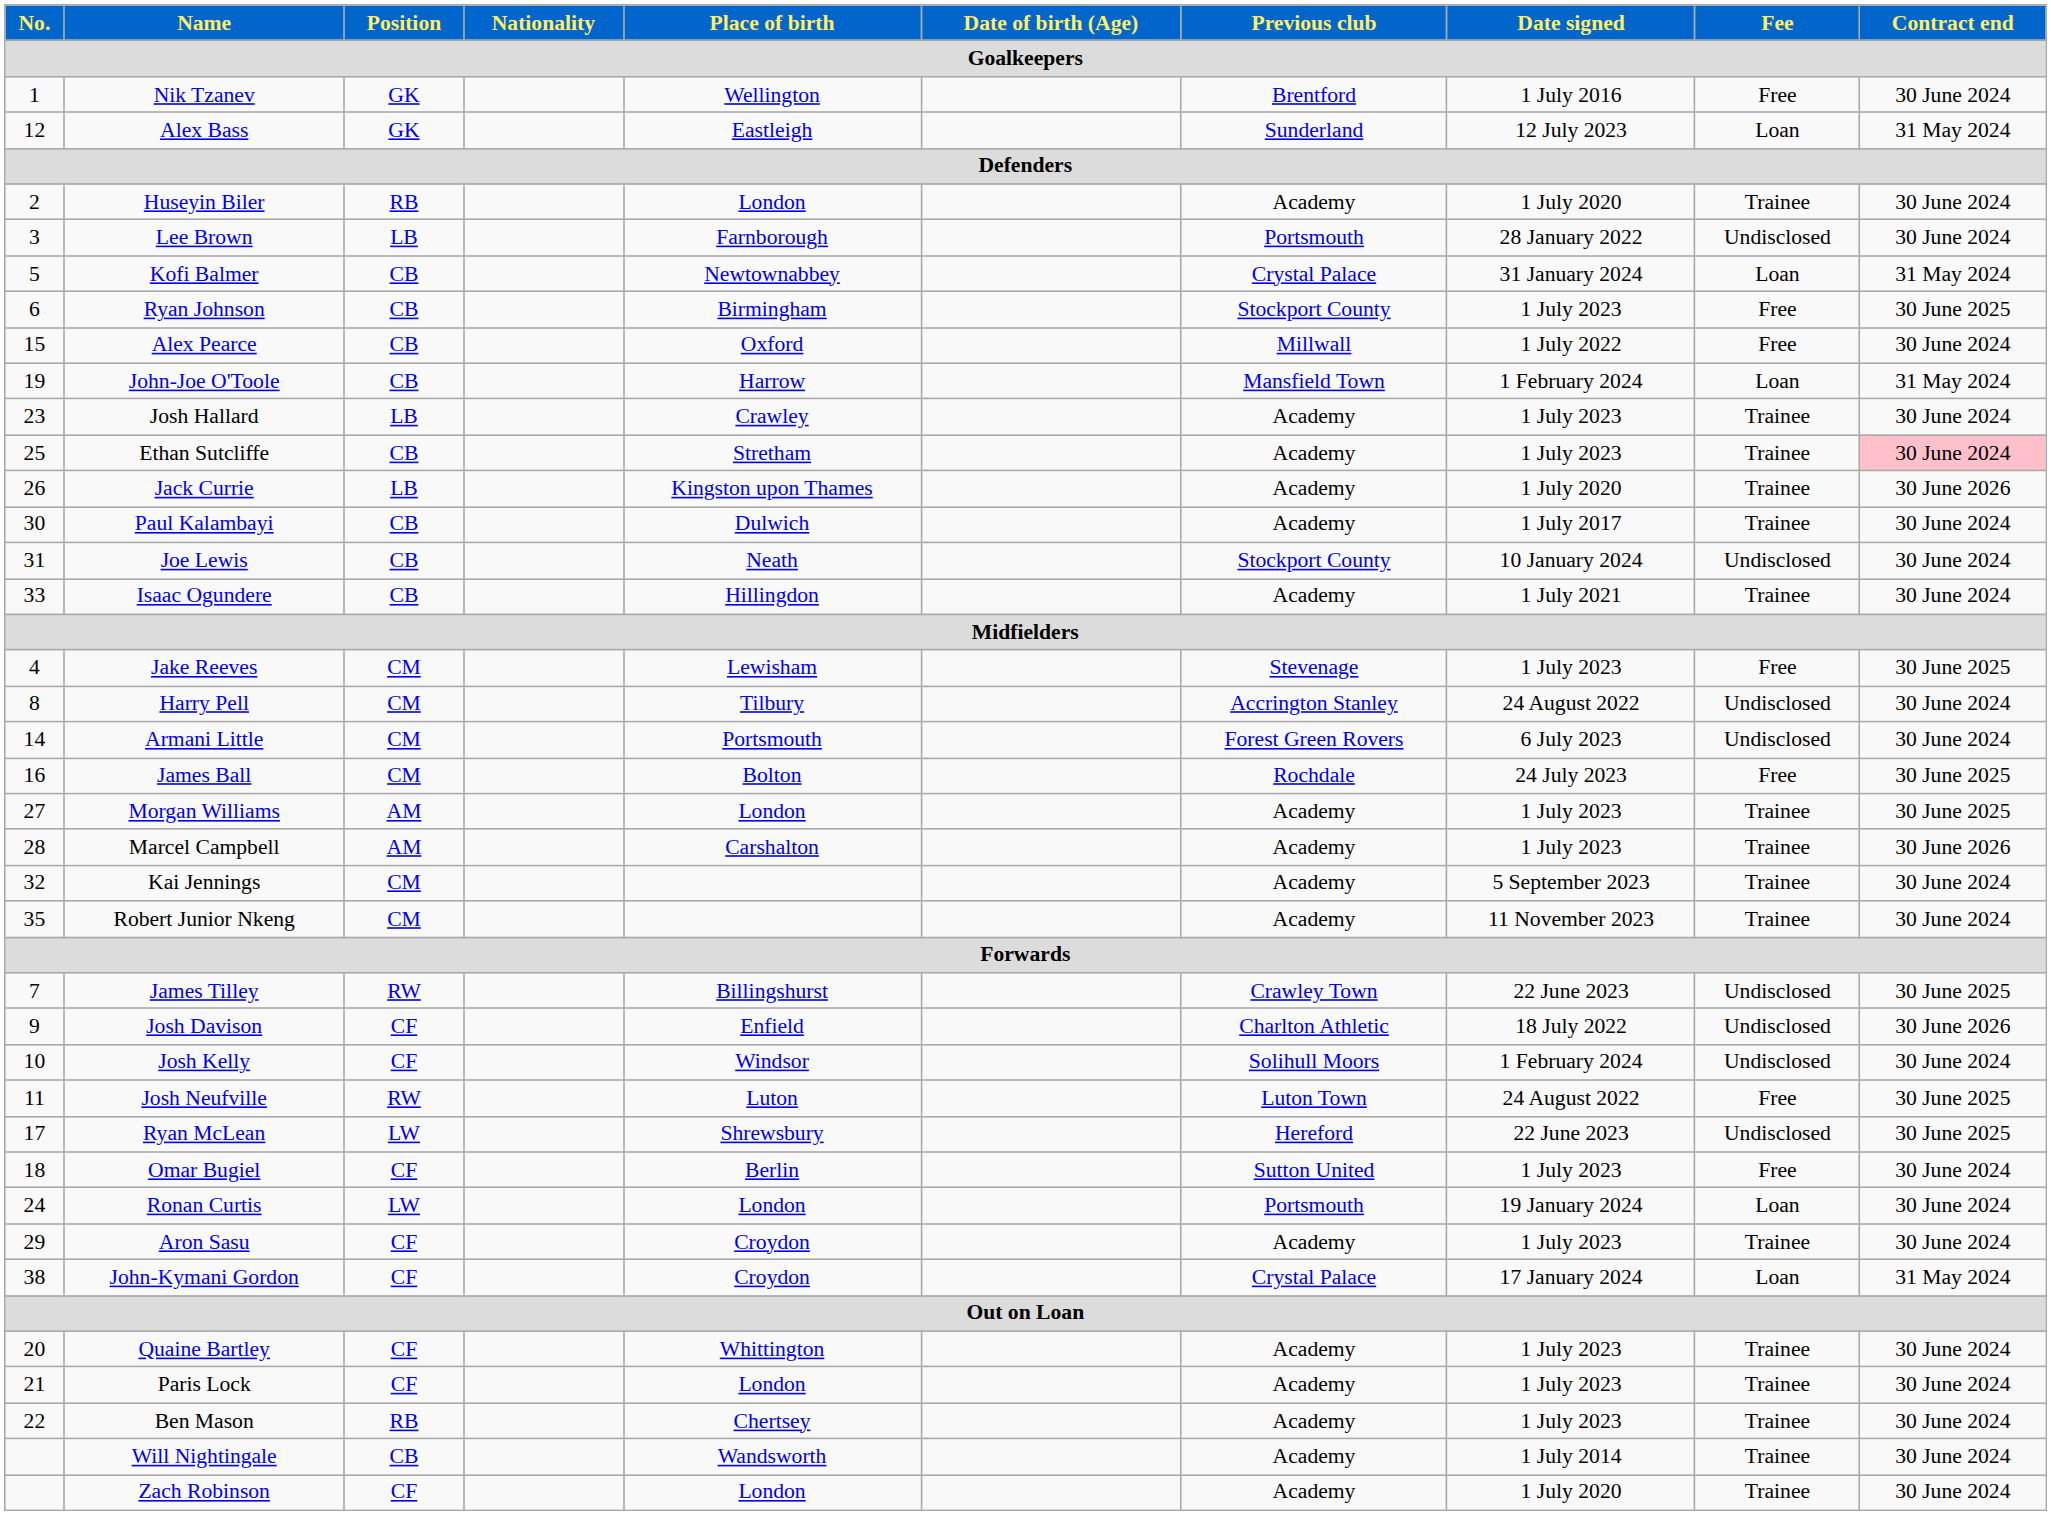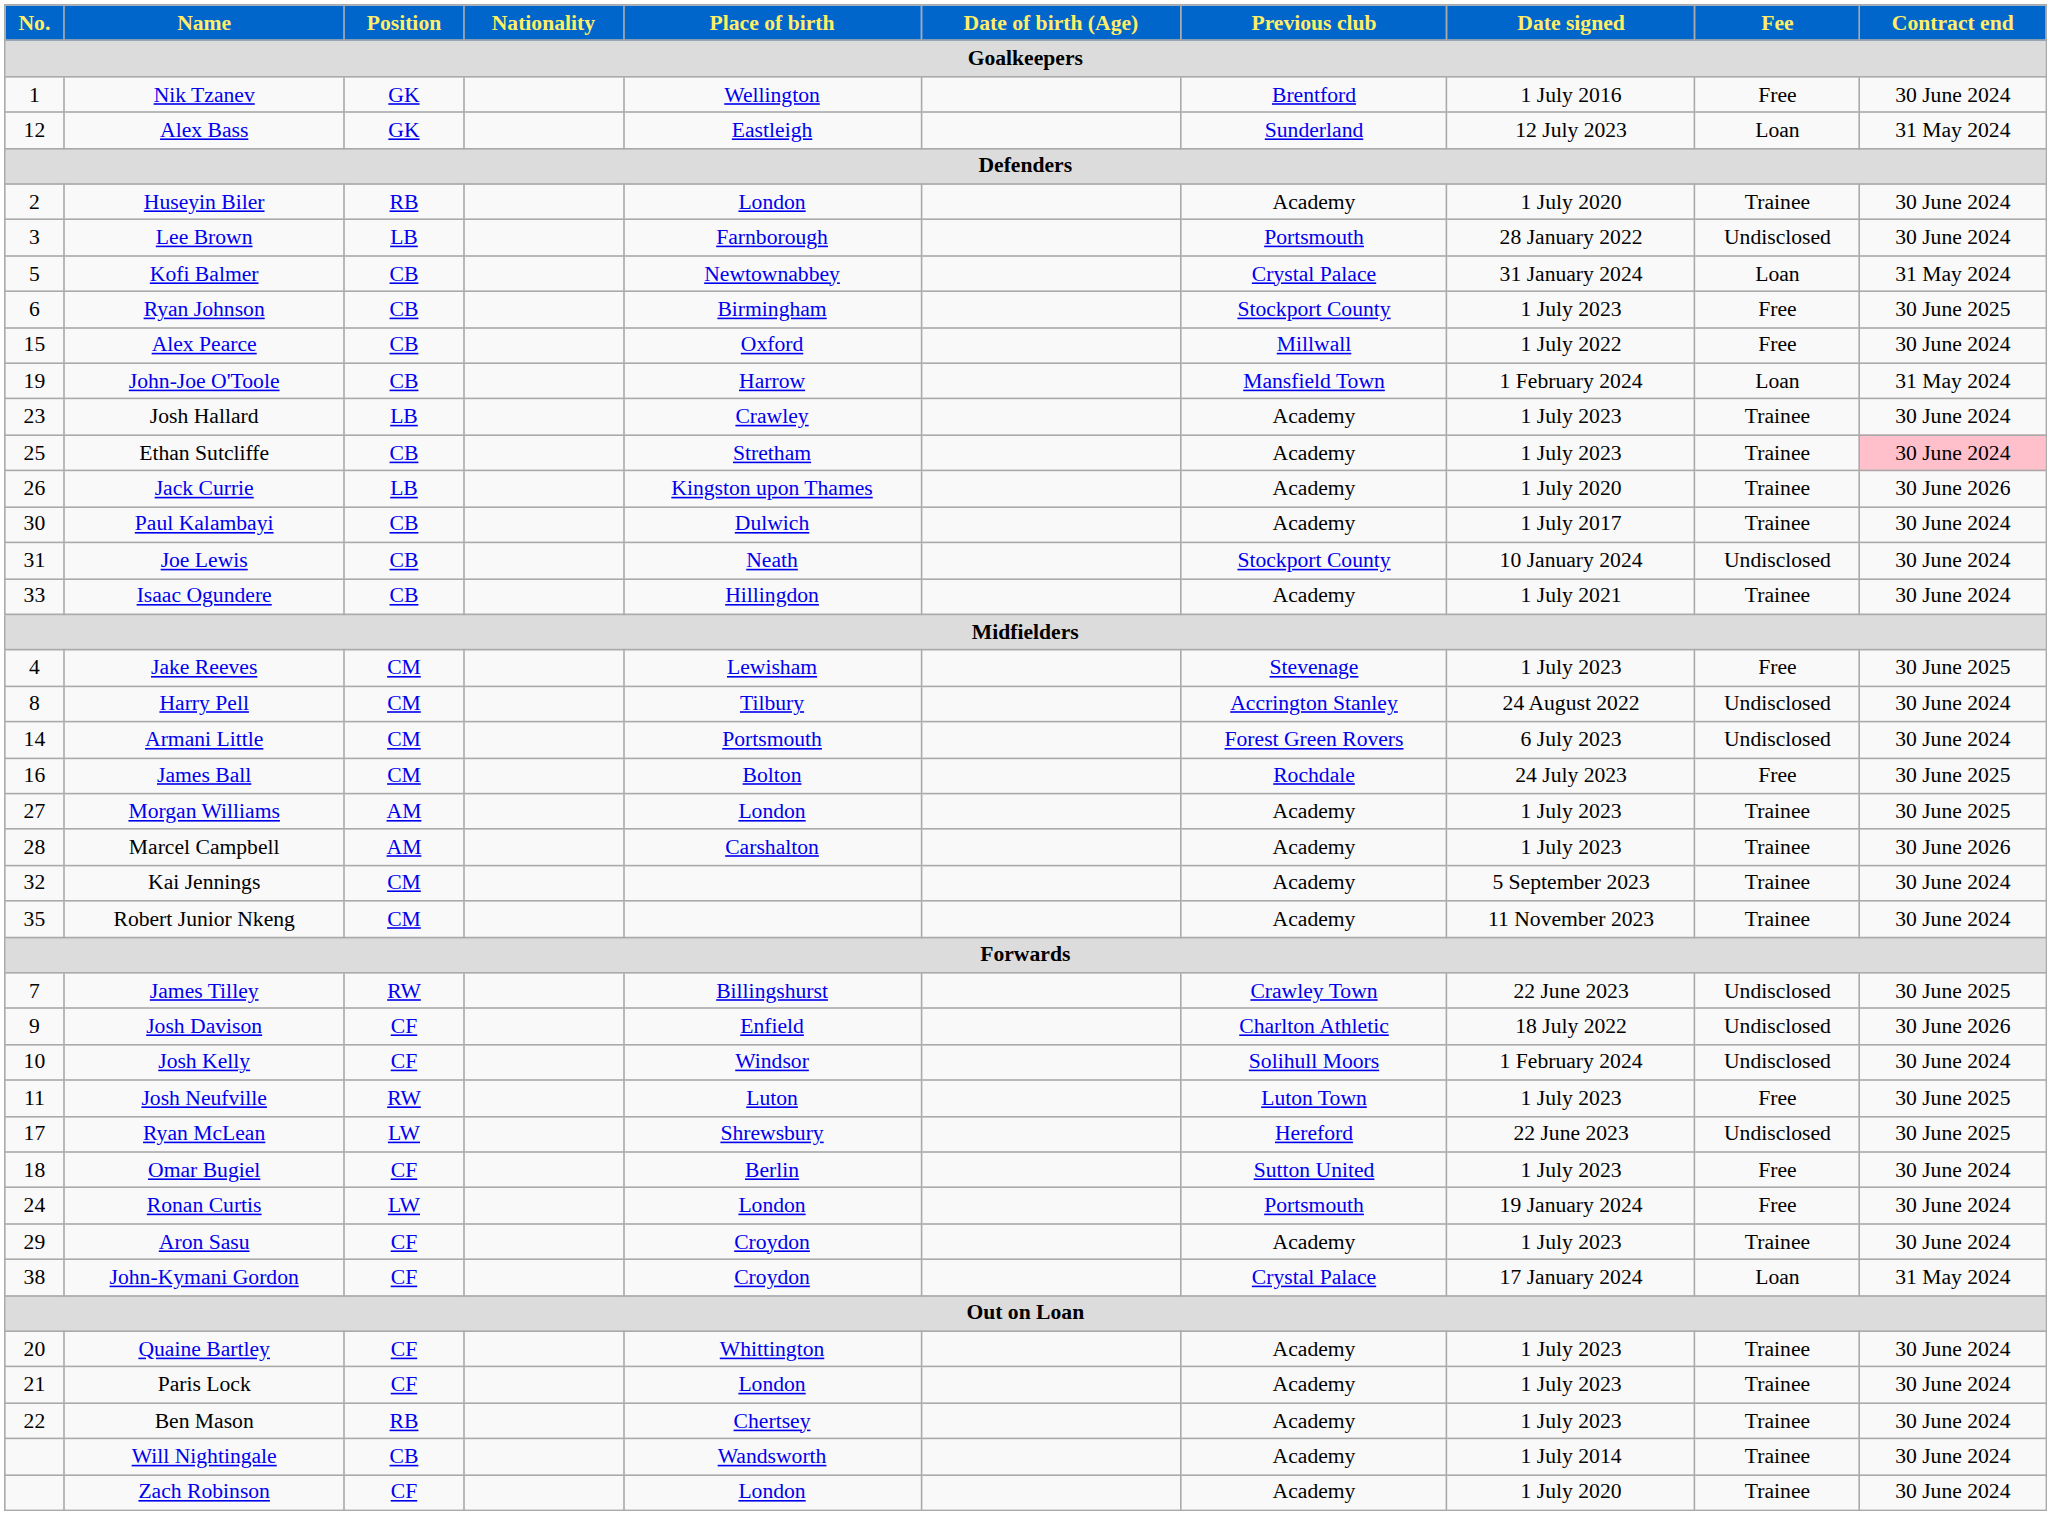Josh Neufville | Date signed: 24 August 2022 -> 1 July 2023
Ronan Curtis | Fee: Loan -> Free
